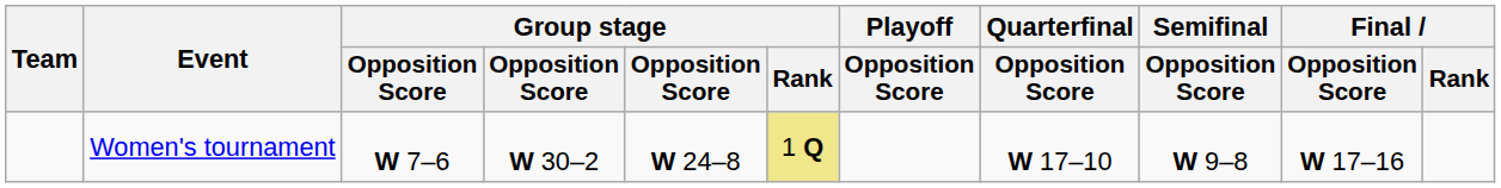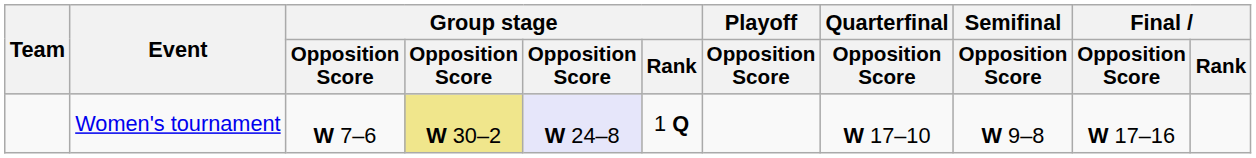Women's tournament | column 4: no background -> khaki background
Women's tournament | column 5: no background -> lavender background
Women's tournament | Group stage / Rank: khaki background -> no background
